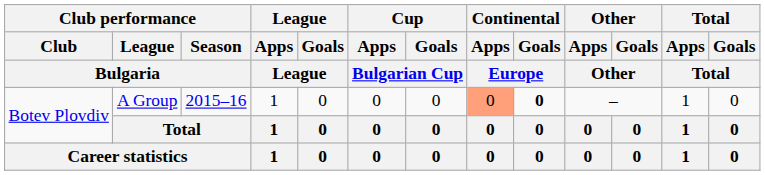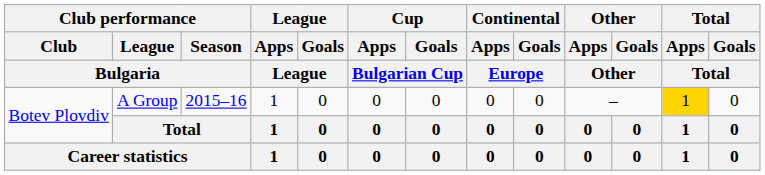Botev Plovdiv / A Group | Continental / Apps / Europe: lightsalmon background -> no background
Botev Plovdiv / A Group | Continental / Goals / Europe: bold -> normal
Botev Plovdiv / A Group | Total / Apps / Total: no background -> gold background
